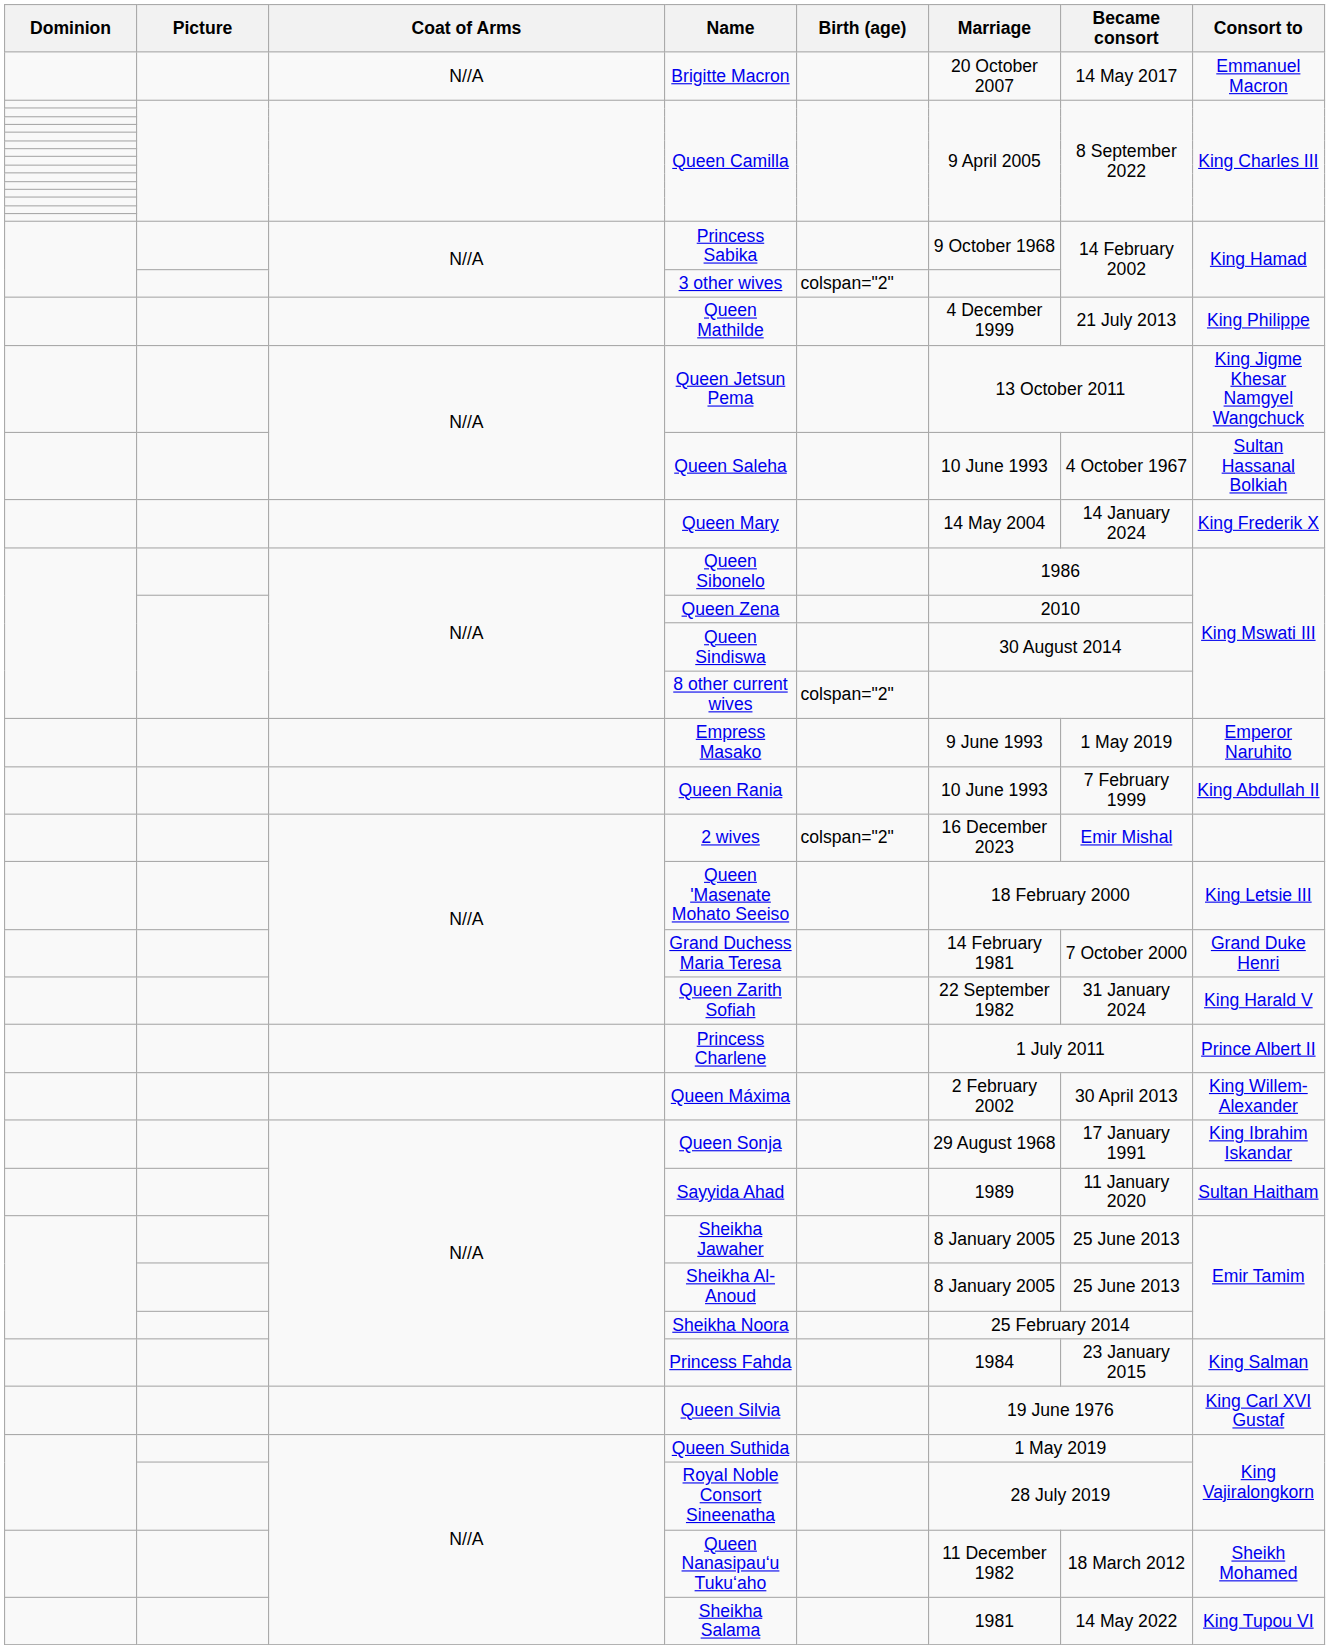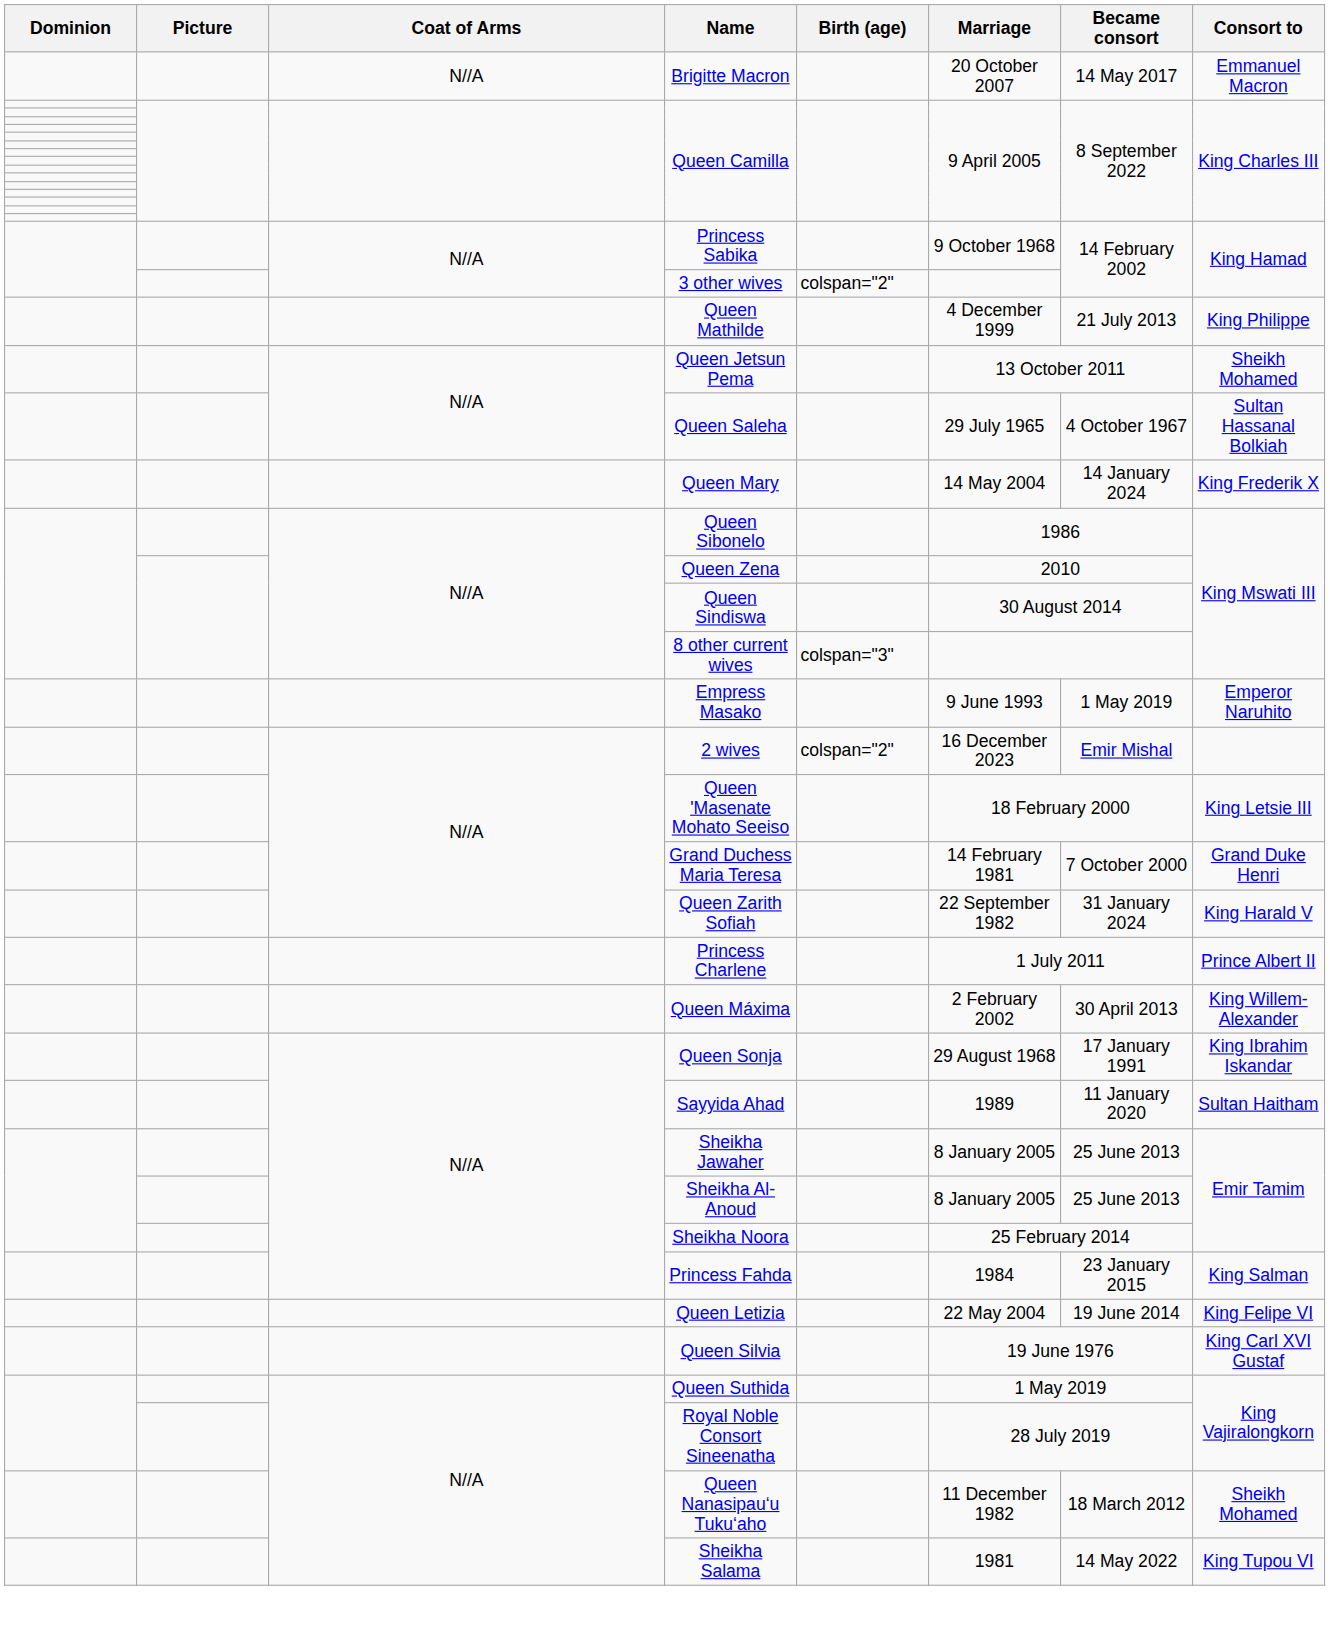Queen Jetsun Pema | Consort to: King Jigme Khesar Namgyel Wangchuck -> Sheikh Mohamed
Queen Saleha | Marriage: 10 June 1993 -> 29 July 1965
8 other current wives | Birth (age): colspan="2" -> colspan="3"
- row: Queen Rania | 10 June 1993 | 7 February 1999 | King Abdullah II
+ row: Queen Letizia | 22 May 2004 | 19 June 2014 | King Felipe VI
